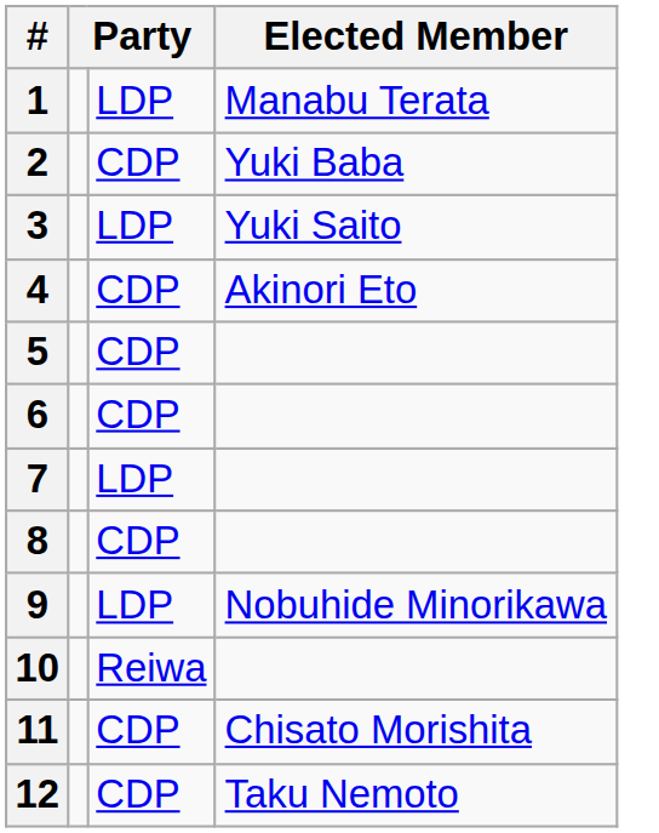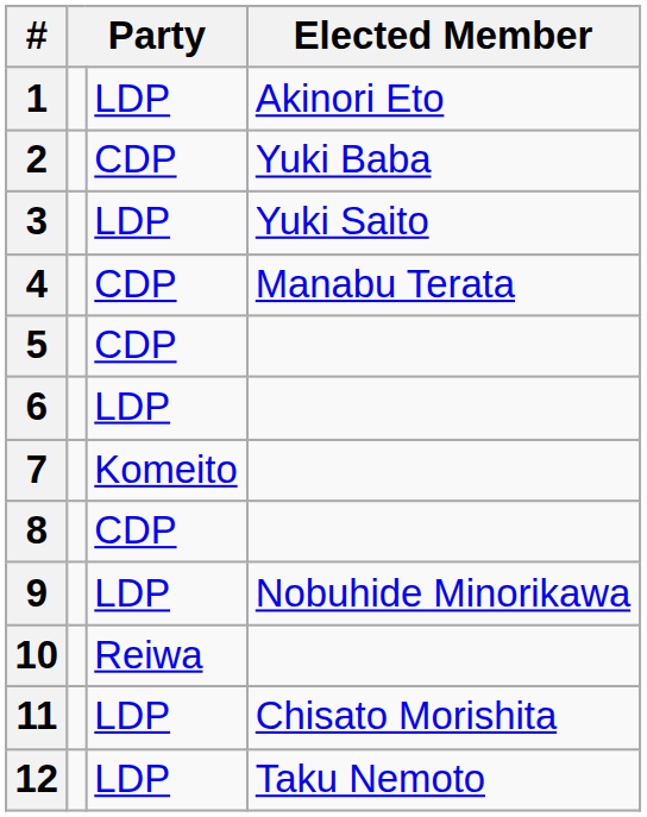1 | Elected Member: Manabu Terata -> Akinori Eto
4 | Elected Member: Akinori Eto -> Manabu Terata
6 | column 3: CDP -> LDP
7 | column 3: LDP -> Komeito
11 | column 3: CDP -> LDP
12 | column 3: CDP -> LDP
